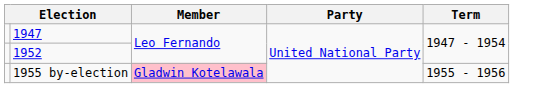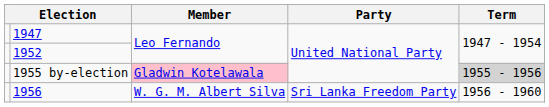1955 by-election | Term: no background -> lightgrey background
+ row: 1956 | W. G. M. Albert Silva | Sri Lanka Freedom Party | 1956 - 1960
